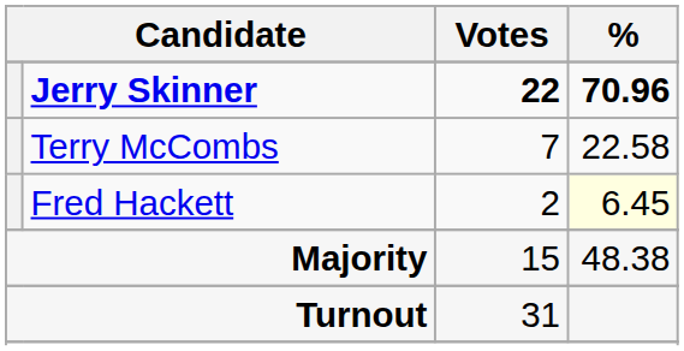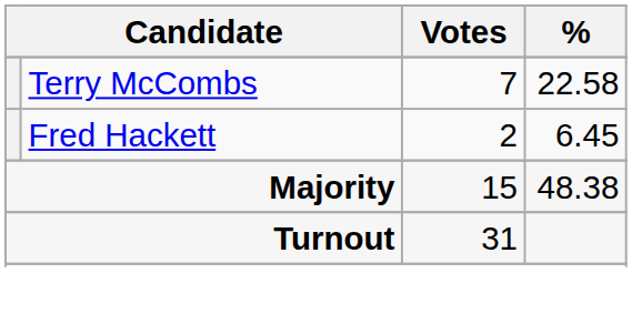- row: Jerry Skinner | 22 | 70.96
Fred Hackett | %: lightyellow background -> no background
